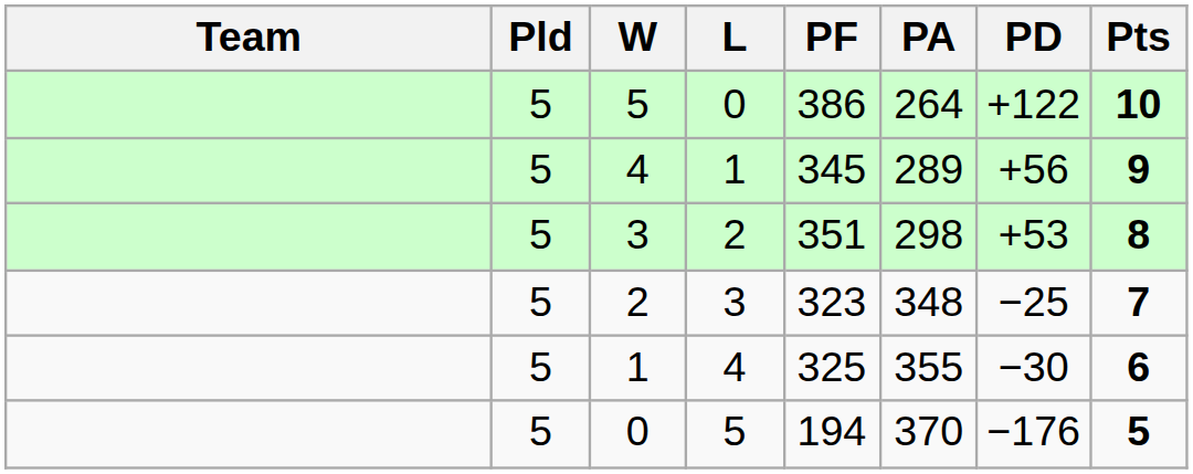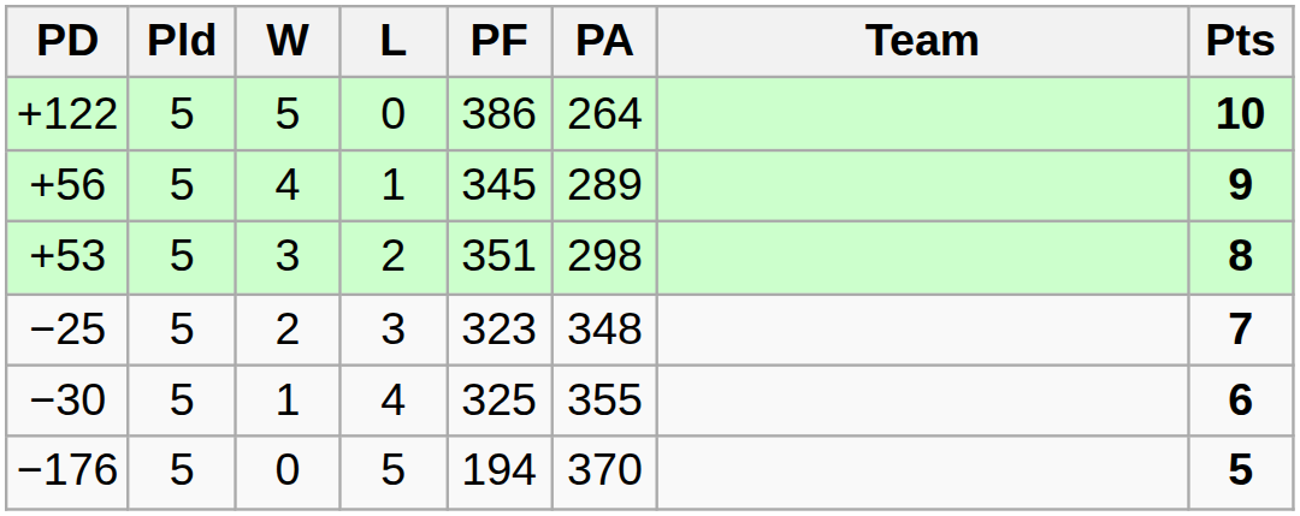columns swapped: Team <-> PD
